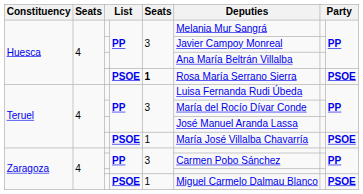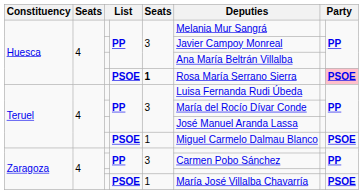Huesca / PSOE | column 8: no background -> pink background
Teruel / PSOE | Deputies: María José Villalba Chavarría -> Miguel Carmelo Dalmau Blanco
Zaragoza / PSOE | Deputies: Miguel Carmelo Dalmau Blanco -> María José Villalba Chavarría
